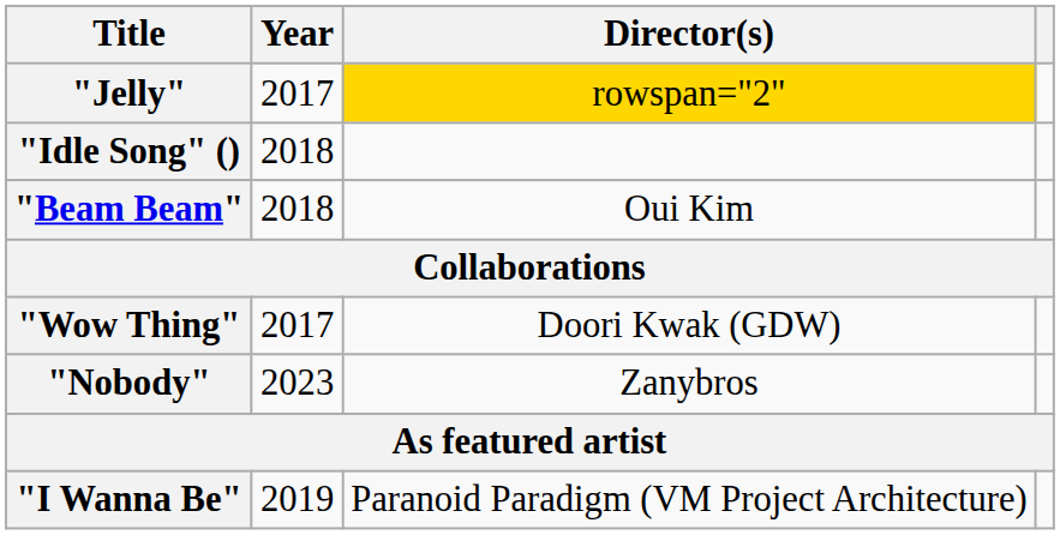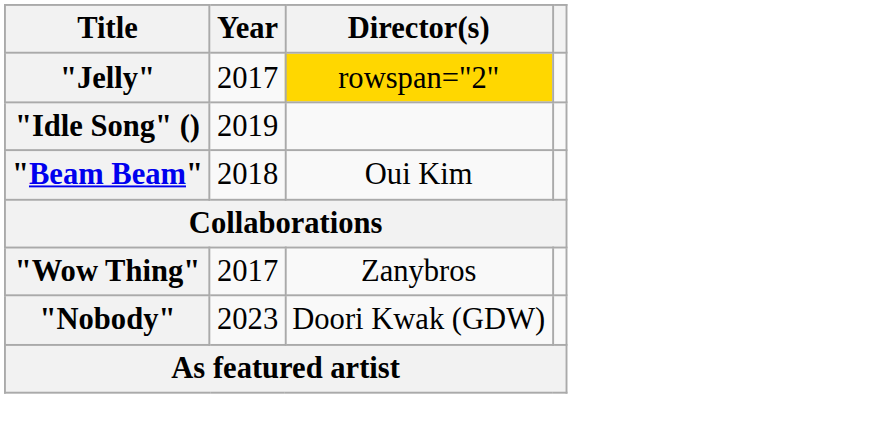"Idle Song" () | Year: 2018 -> 2019
"Wow Thing" | Director(s): Doori Kwak (GDW) -> Zanybros
"Nobody" | Director(s): Zanybros -> Doori Kwak (GDW)
- row: "I Wanna Be" | 2019 | Paranoid Paradigm (VM Project Architecture)
